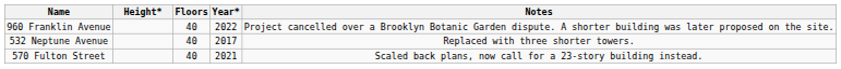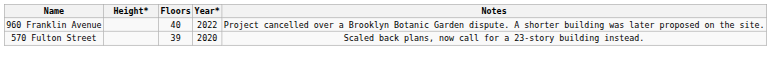- row: 532 Neptune Avenue | 40 | 2017 | Replaced with three shorter towers.
570 Fulton Street | Floors: 40 -> 39
570 Fulton Street | Year*: 2021 -> 2020
